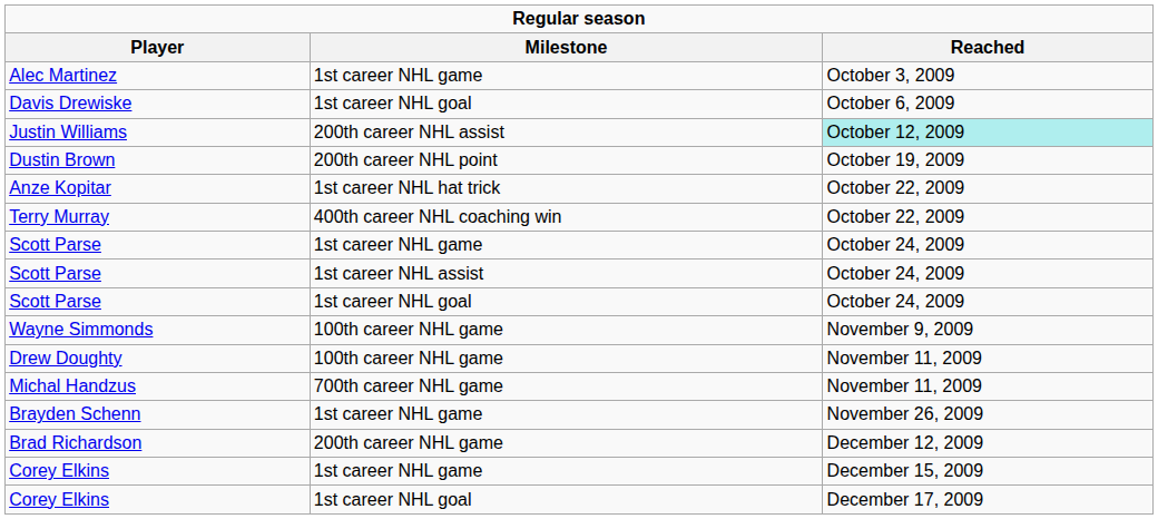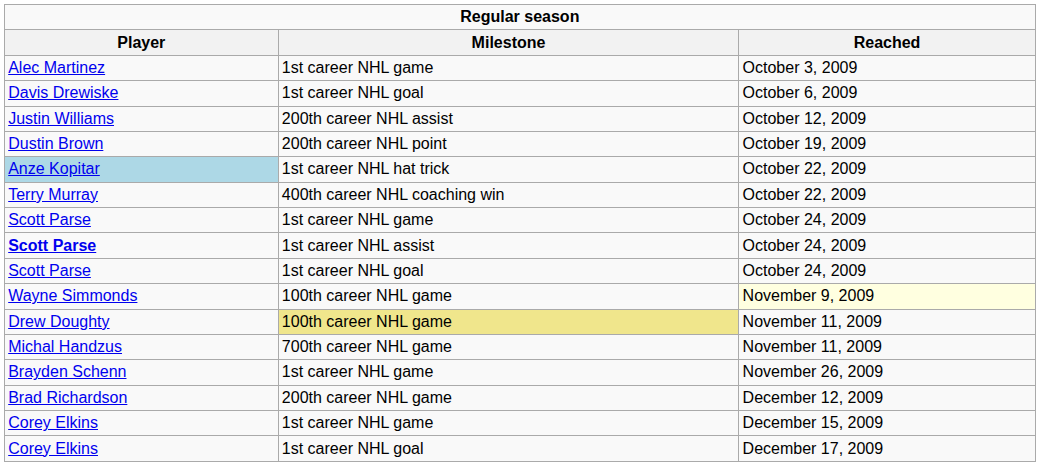row 5 | Reached: paleturquoise background -> no background
row 7 | Player: no background -> lightblue background
row 10 | Player: normal -> bold
row 12 | Reached: no background -> lightyellow background
row 13 | Milestone: no background -> khaki background
